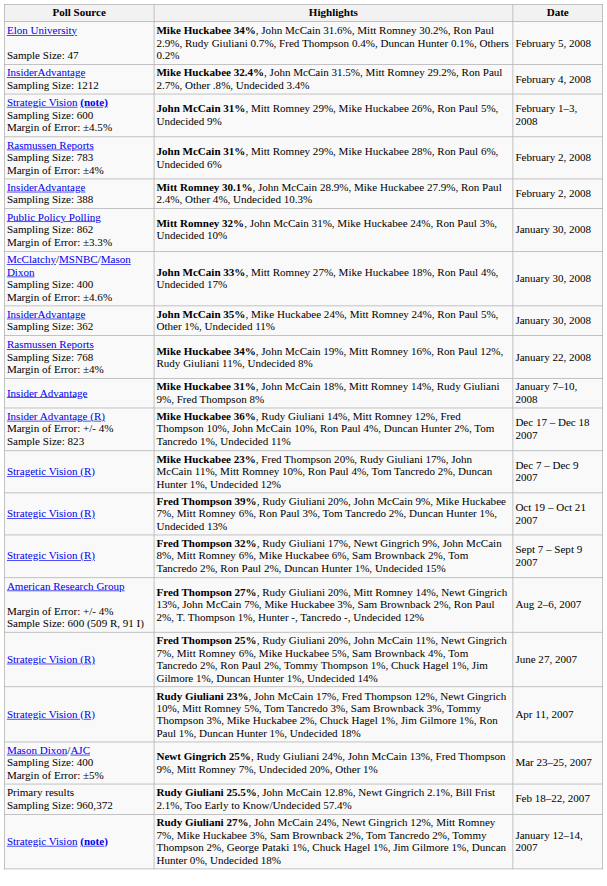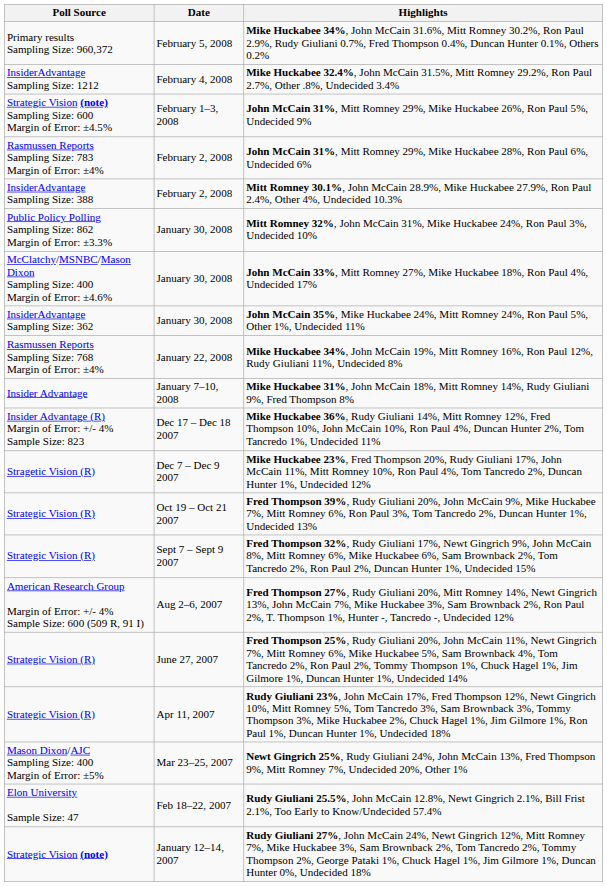columns swapped: Date <-> Highlights
row 2 | Poll Source: Elon University Sample Size: 47 -> Primary results Sampling Size: 960,372
row 20 | Poll Source: Primary results Sampling Size: 960,372 -> Elon University Sample Size: 47
